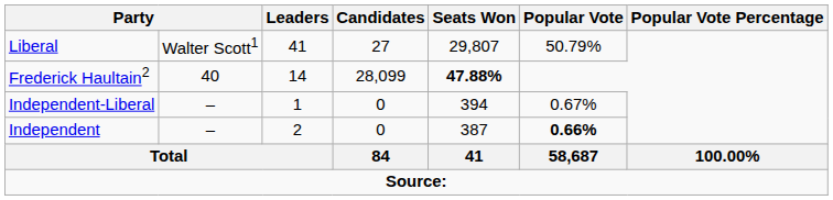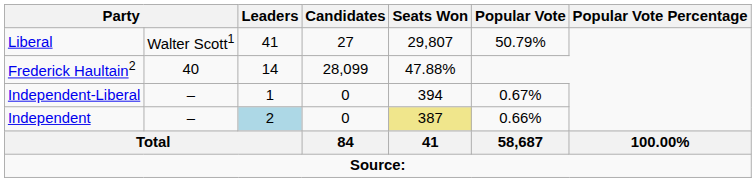Frederick Haultain2 | Seats Won: bold -> normal
Independent | Leaders: no background -> lightblue background
Independent | Seats Won: no background -> khaki background
Independent | Popular Vote: bold -> normal
